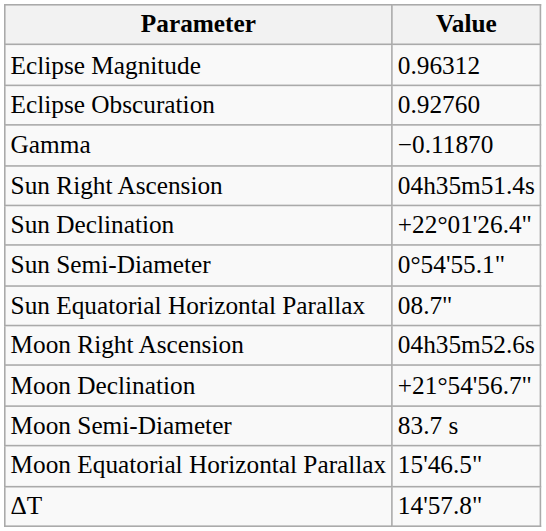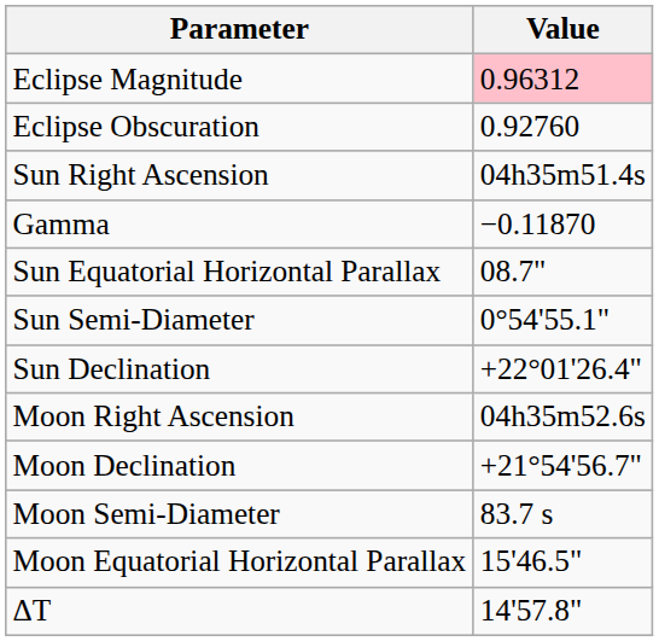Eclipse Magnitude | Value: no background -> pink background
rows swapped: Gamma <-> Sun Right Ascension
rows swapped: Sun Declination <-> Sun Equatorial Horizontal Parallax
